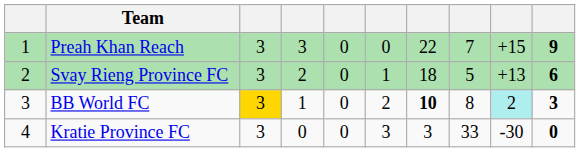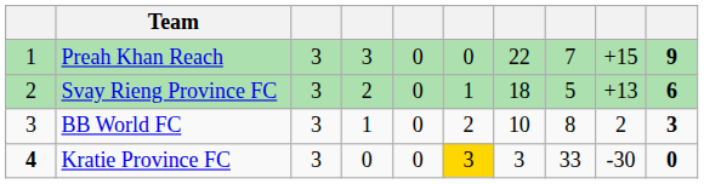BB World FC | column 3: gold background -> no background
BB World FC | column 7: bold -> normal
BB World FC | column 9: paleturquoise background -> no background
Kratie Province FC | column 1: normal -> bold
Kratie Province FC | column 6: no background -> gold background
